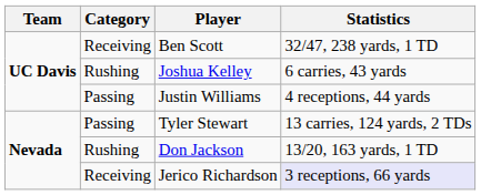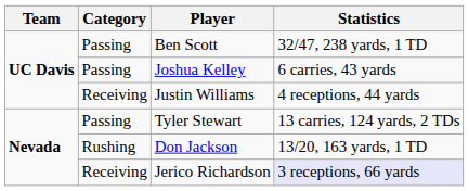Ben Scott | Category: Receiving -> Passing
Joshua Kelley | Category: Rushing -> Passing
Justin Williams | Category: Passing -> Receiving
